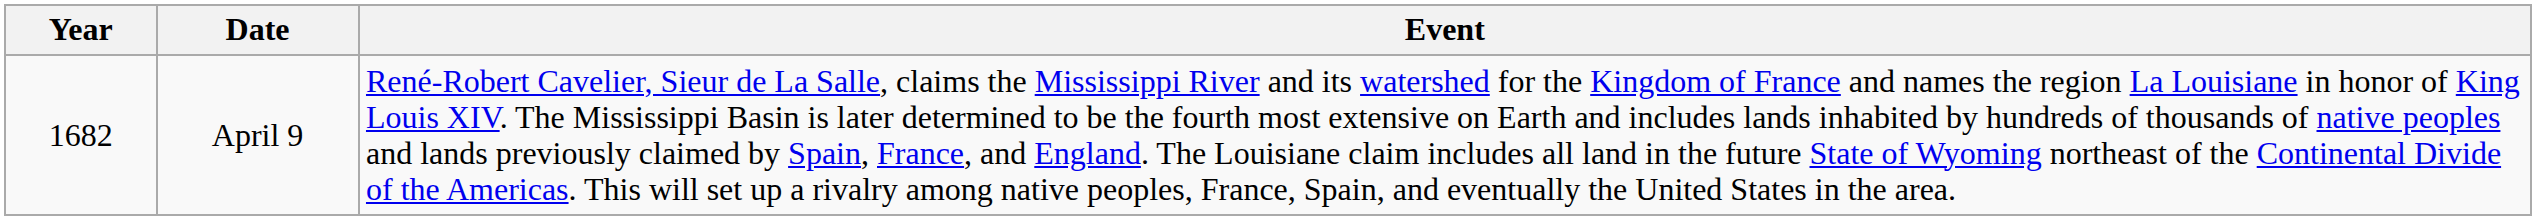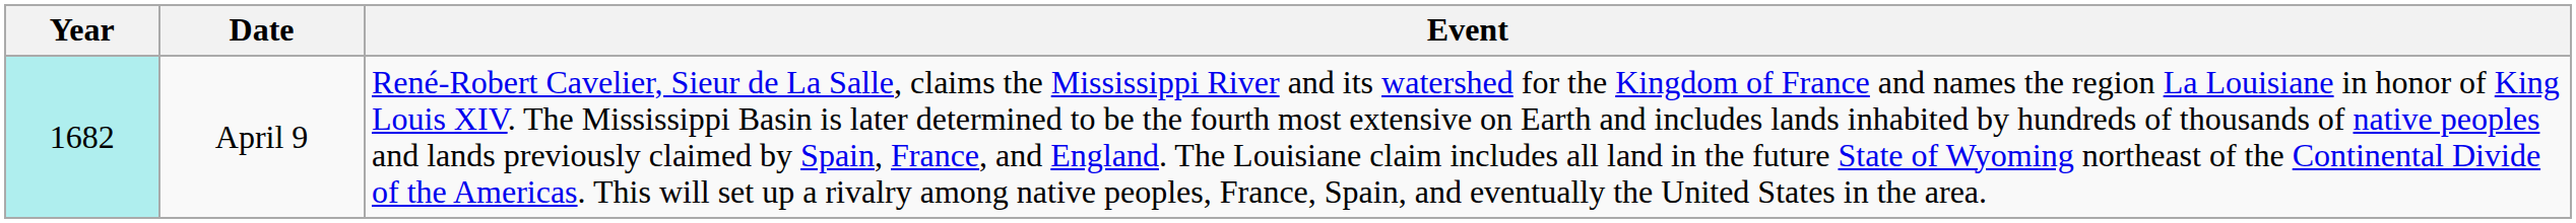row 2 | Year: no background -> paleturquoise background
